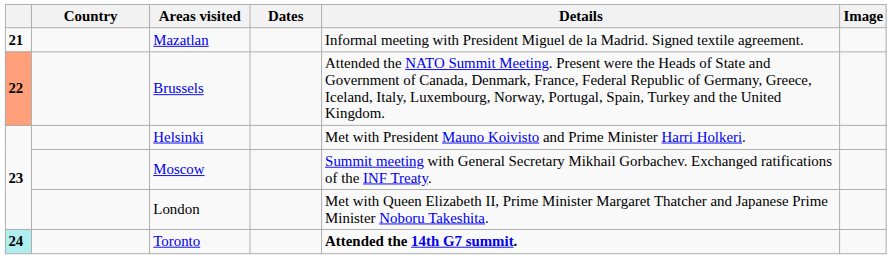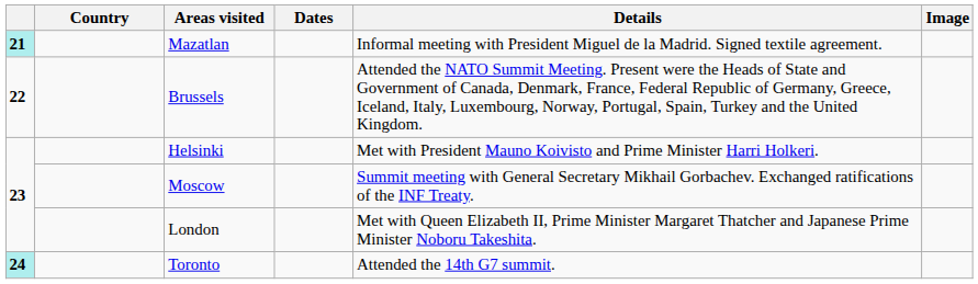Mazatlan | column 1: no background -> paleturquoise background
Brussels | column 1: lightsalmon background -> no background
Toronto | Details: bold -> normal
